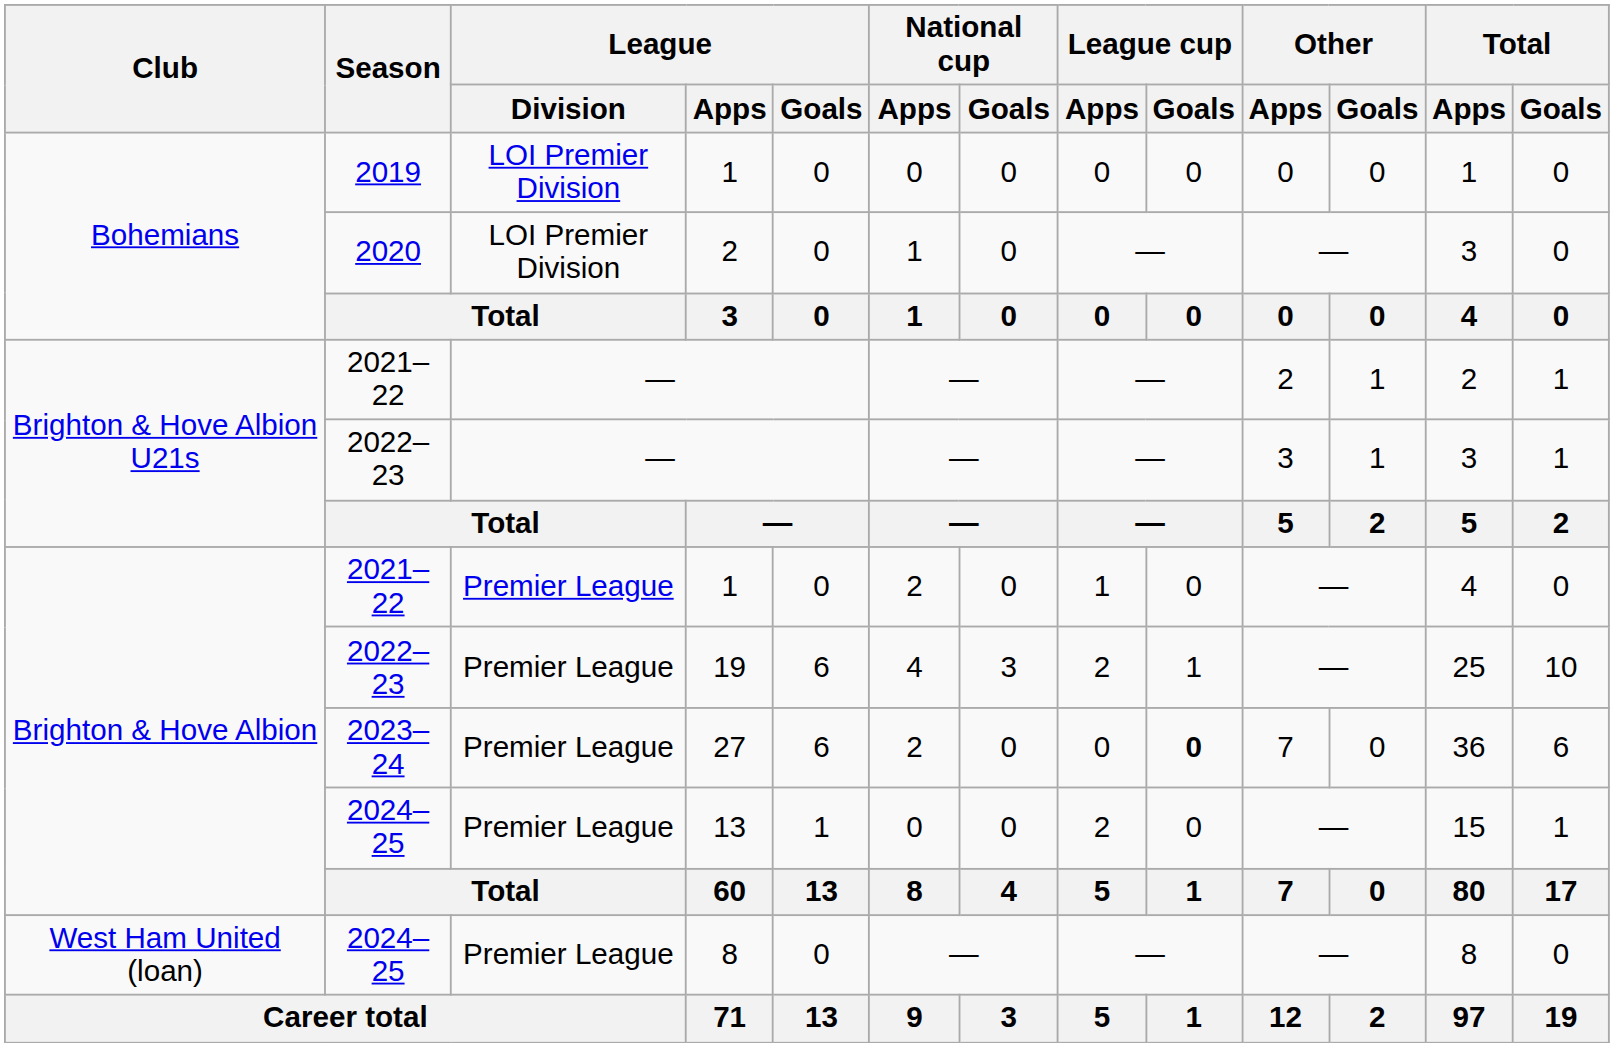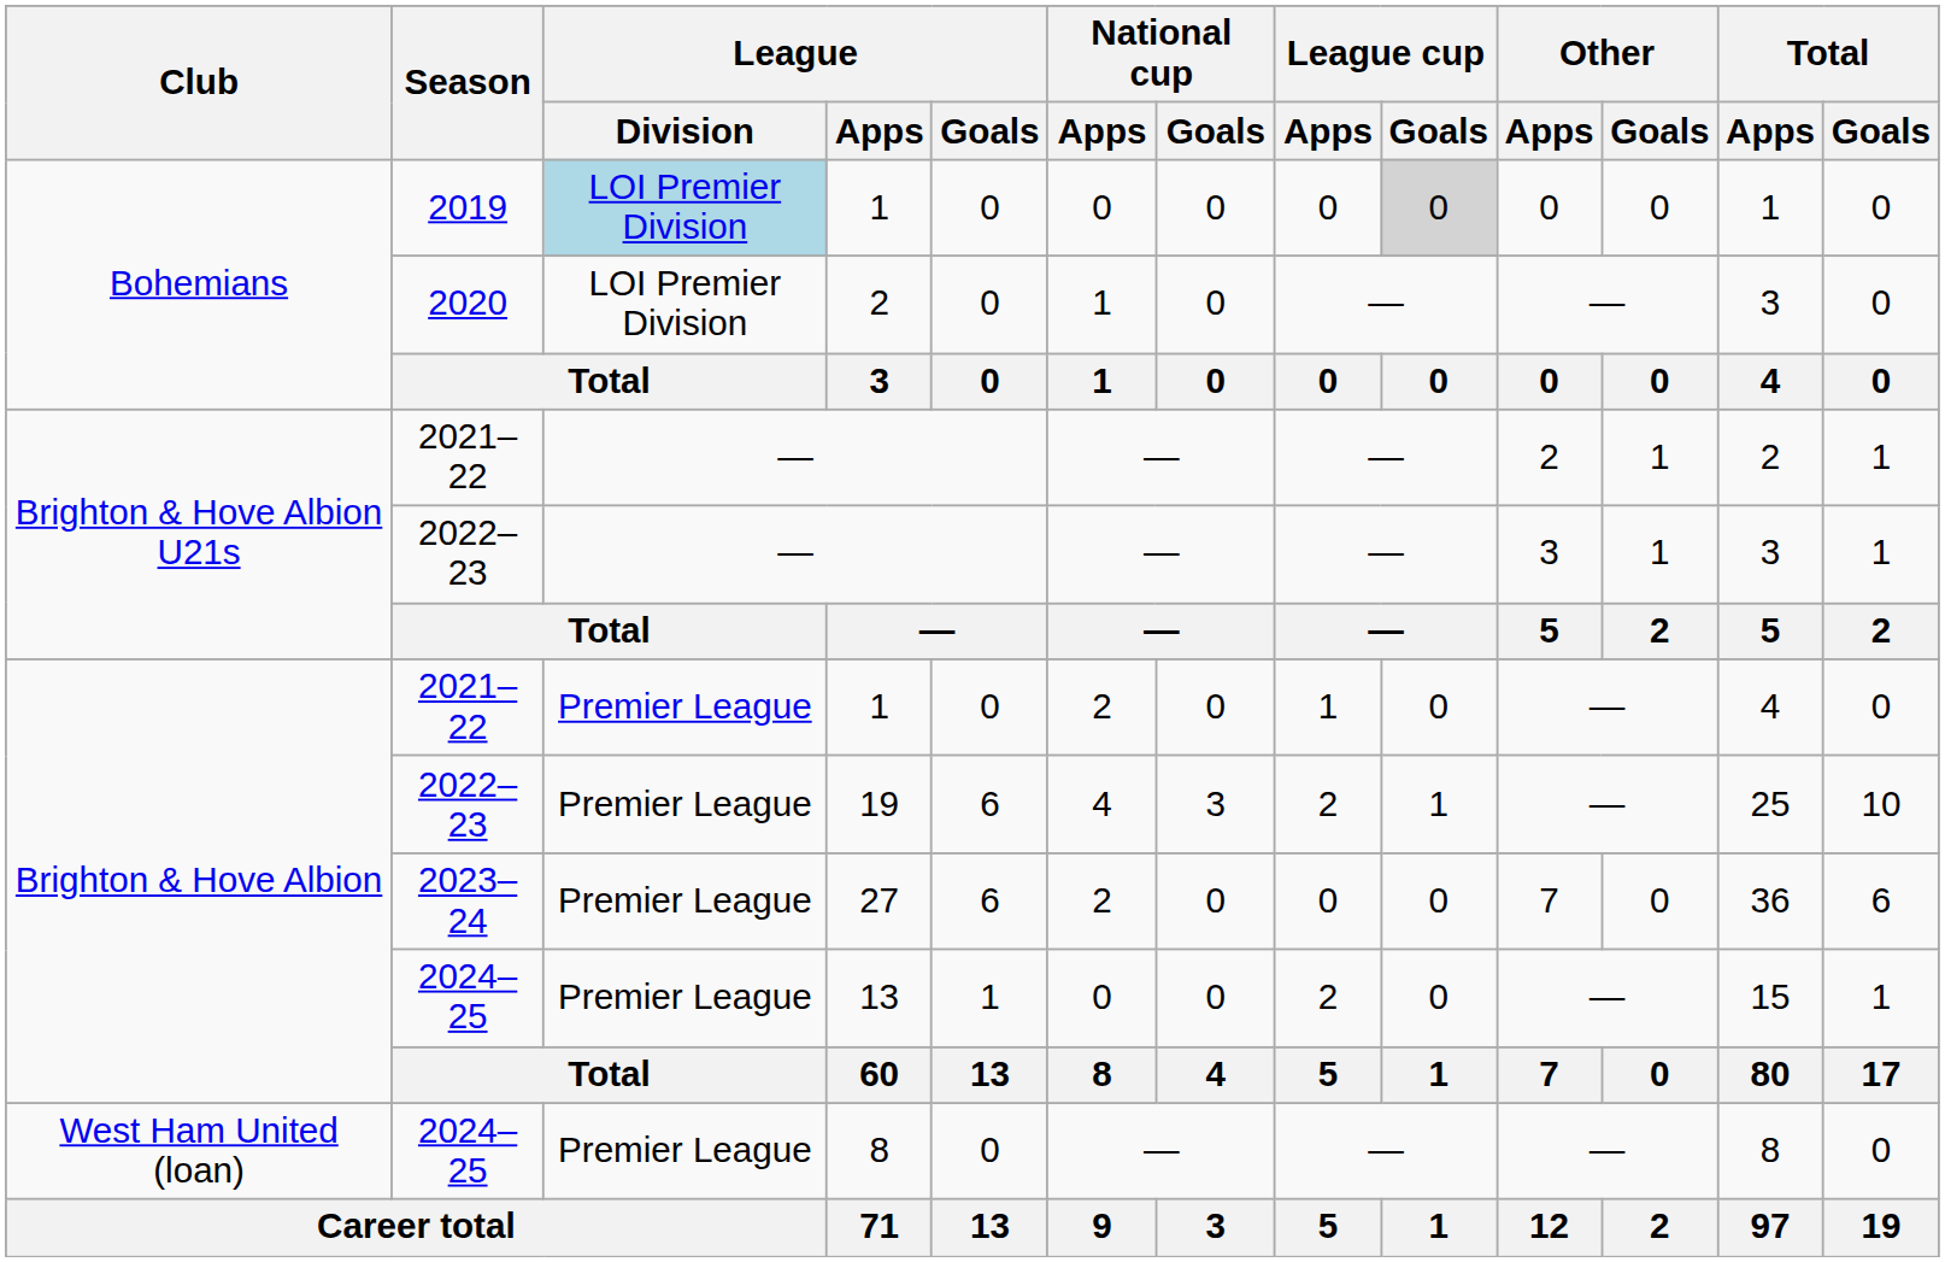2019 / 1 | League / Division: no background -> lightblue background
2019 / 1 | League cup / Goals: no background -> lightgrey background
27 | League cup / Goals: bold -> normal
